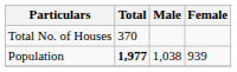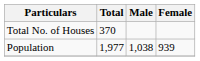Population | Total: bold -> normal
